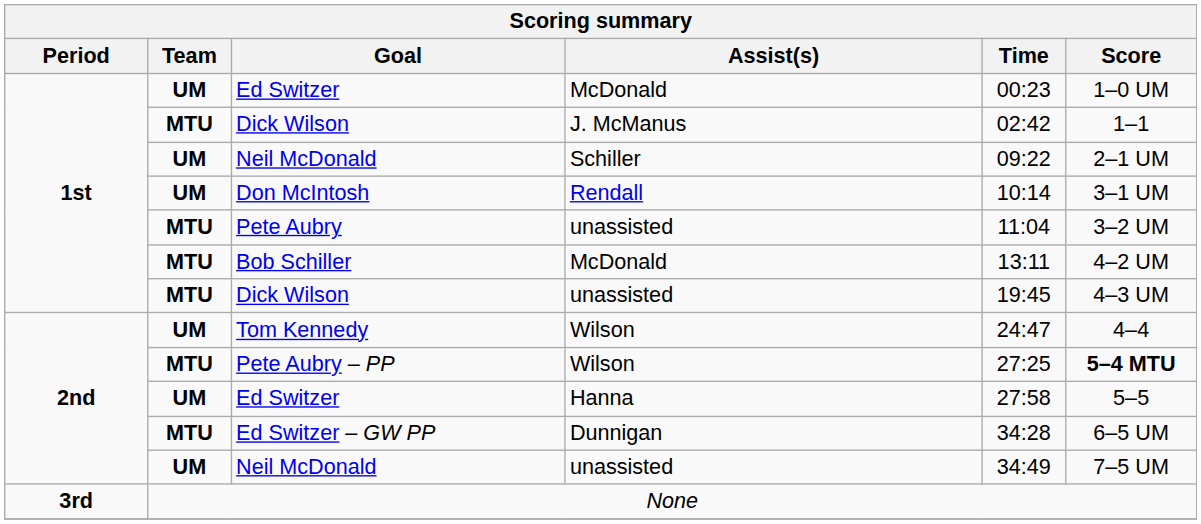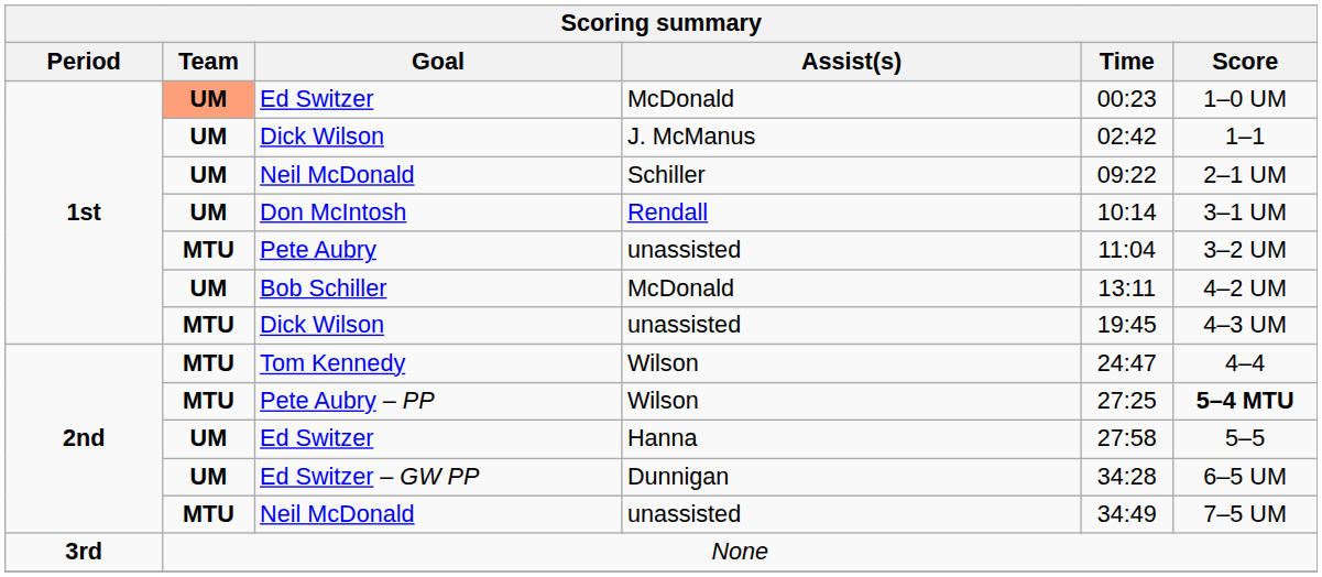Ed Switzer / McDonald | Team: no background -> lightsalmon background
Dick Wilson / J. McManus | Team: MTU -> UM
Bob Schiller | Team: MTU -> UM
Tom Kennedy | Team: UM -> MTU
Ed Switzer – GW PP | Team: MTU -> UM
Neil McDonald / unassisted | Team: UM -> MTU
